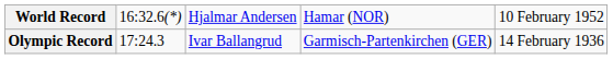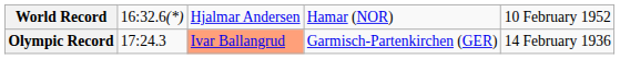Olympic Record | column 3: no background -> lightsalmon background
